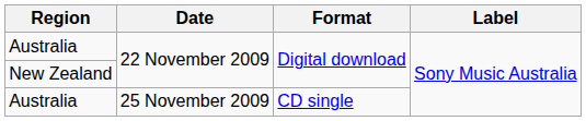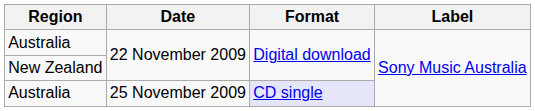Australia / 25 November 2009 | Format: no background -> lavender background
